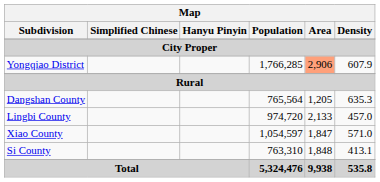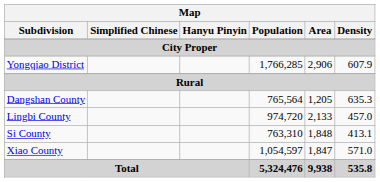Yongqiao District | Area: lightsalmon background -> no background
rows swapped: Si County <-> Xiao County
